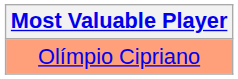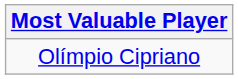row 2 | column 1: lightsalmon background -> no background
